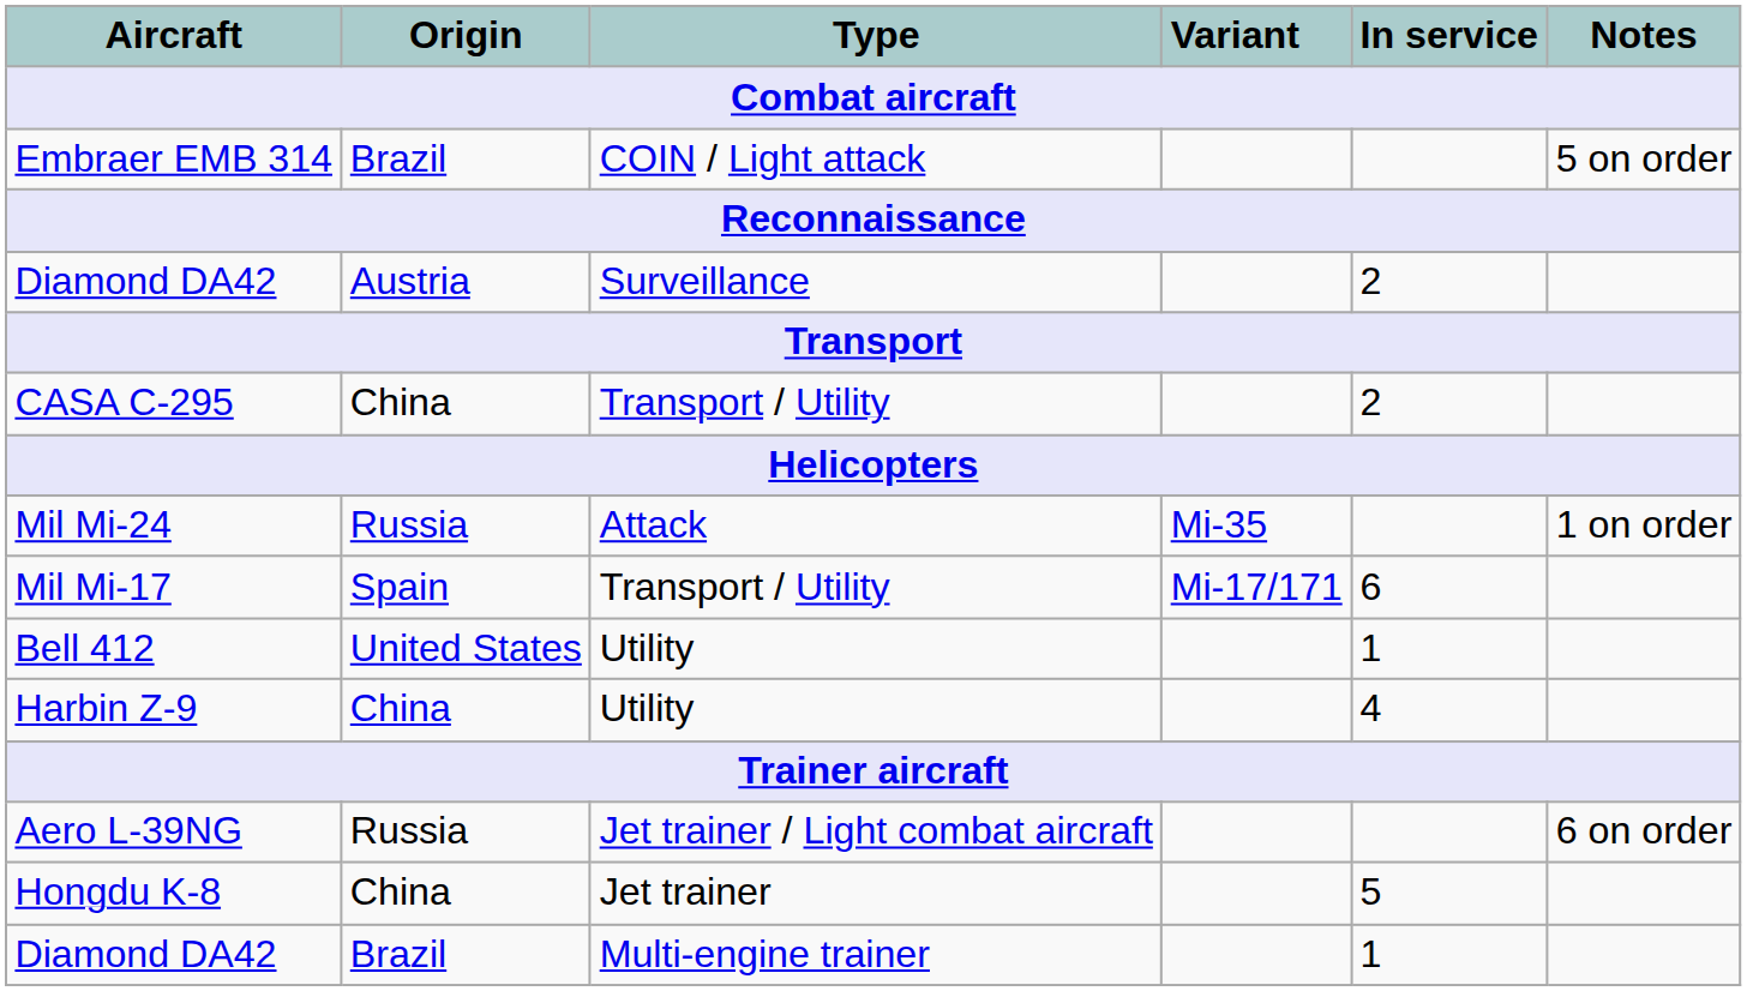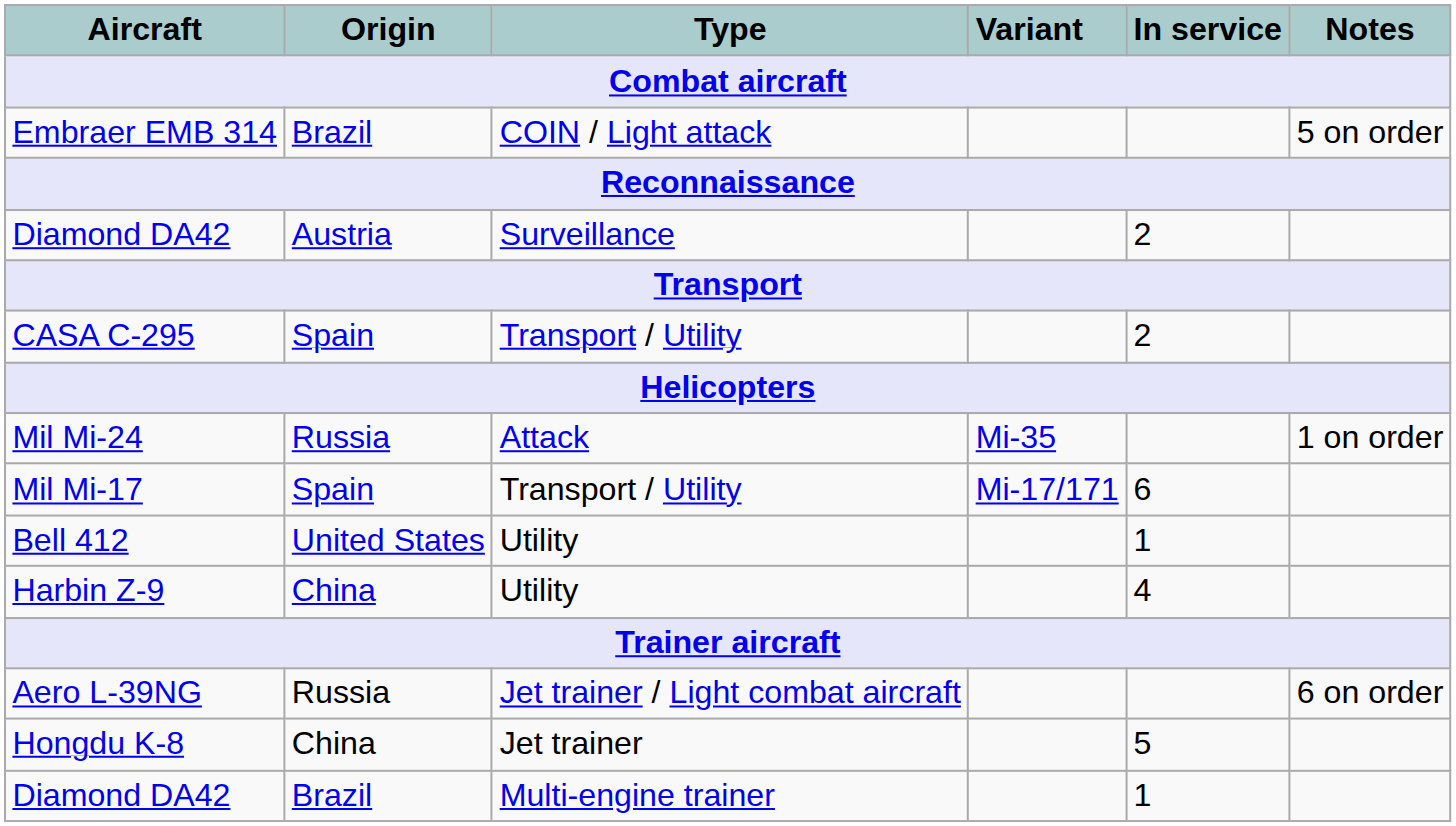CASA C-295 | Origin: China -> Spain
